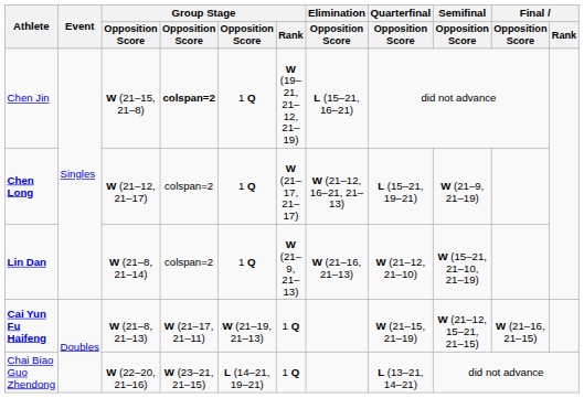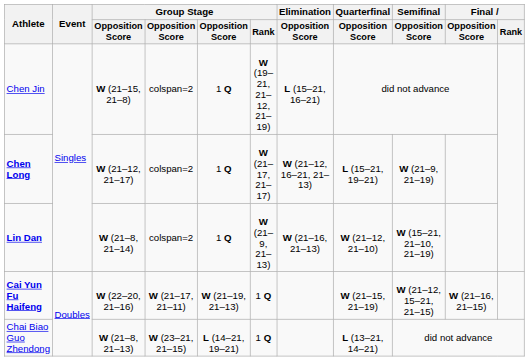Chen Jin | column 4: bold -> normal
Cai Yun Fu Haifeng | column 3: W (21–8, 21–13) -> W (22–20, 21–16)
Chai Biao Guo Zhendong | column 3: W (22–20, 21–16) -> W (21–8, 21–13)
